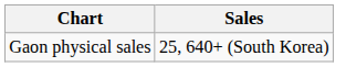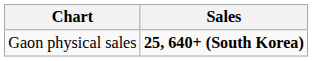Gaon physical sales | Sales: normal -> bold
